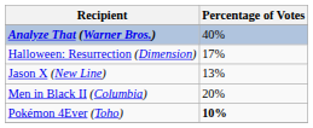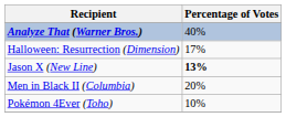Jason X (New Line) | Percentage of Votes: normal -> bold
Pokémon 4Ever (Toho) | Percentage of Votes: bold -> normal
